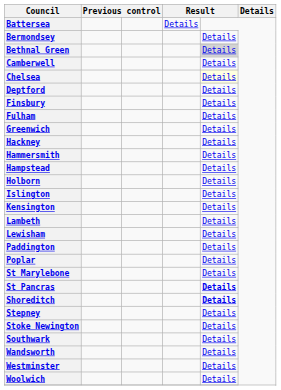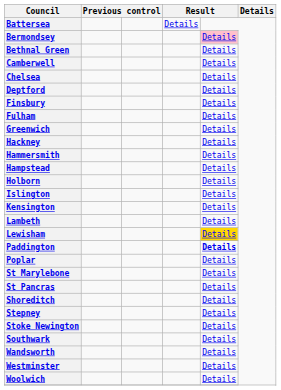Bermondsey | column 5: no background -> pink background
Bethnal Green | column 5: lightgrey background -> no background
Chelsea | column 5: lightyellow background -> no background
Lewisham | column 5: no background -> gold background
Paddington | column 5: normal -> bold
St Pancras | column 5: bold -> normal
Shoreditch | column 5: bold -> normal
